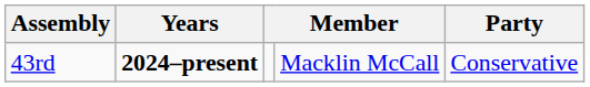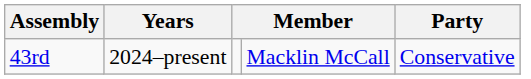43rd | Years: bold -> normal
